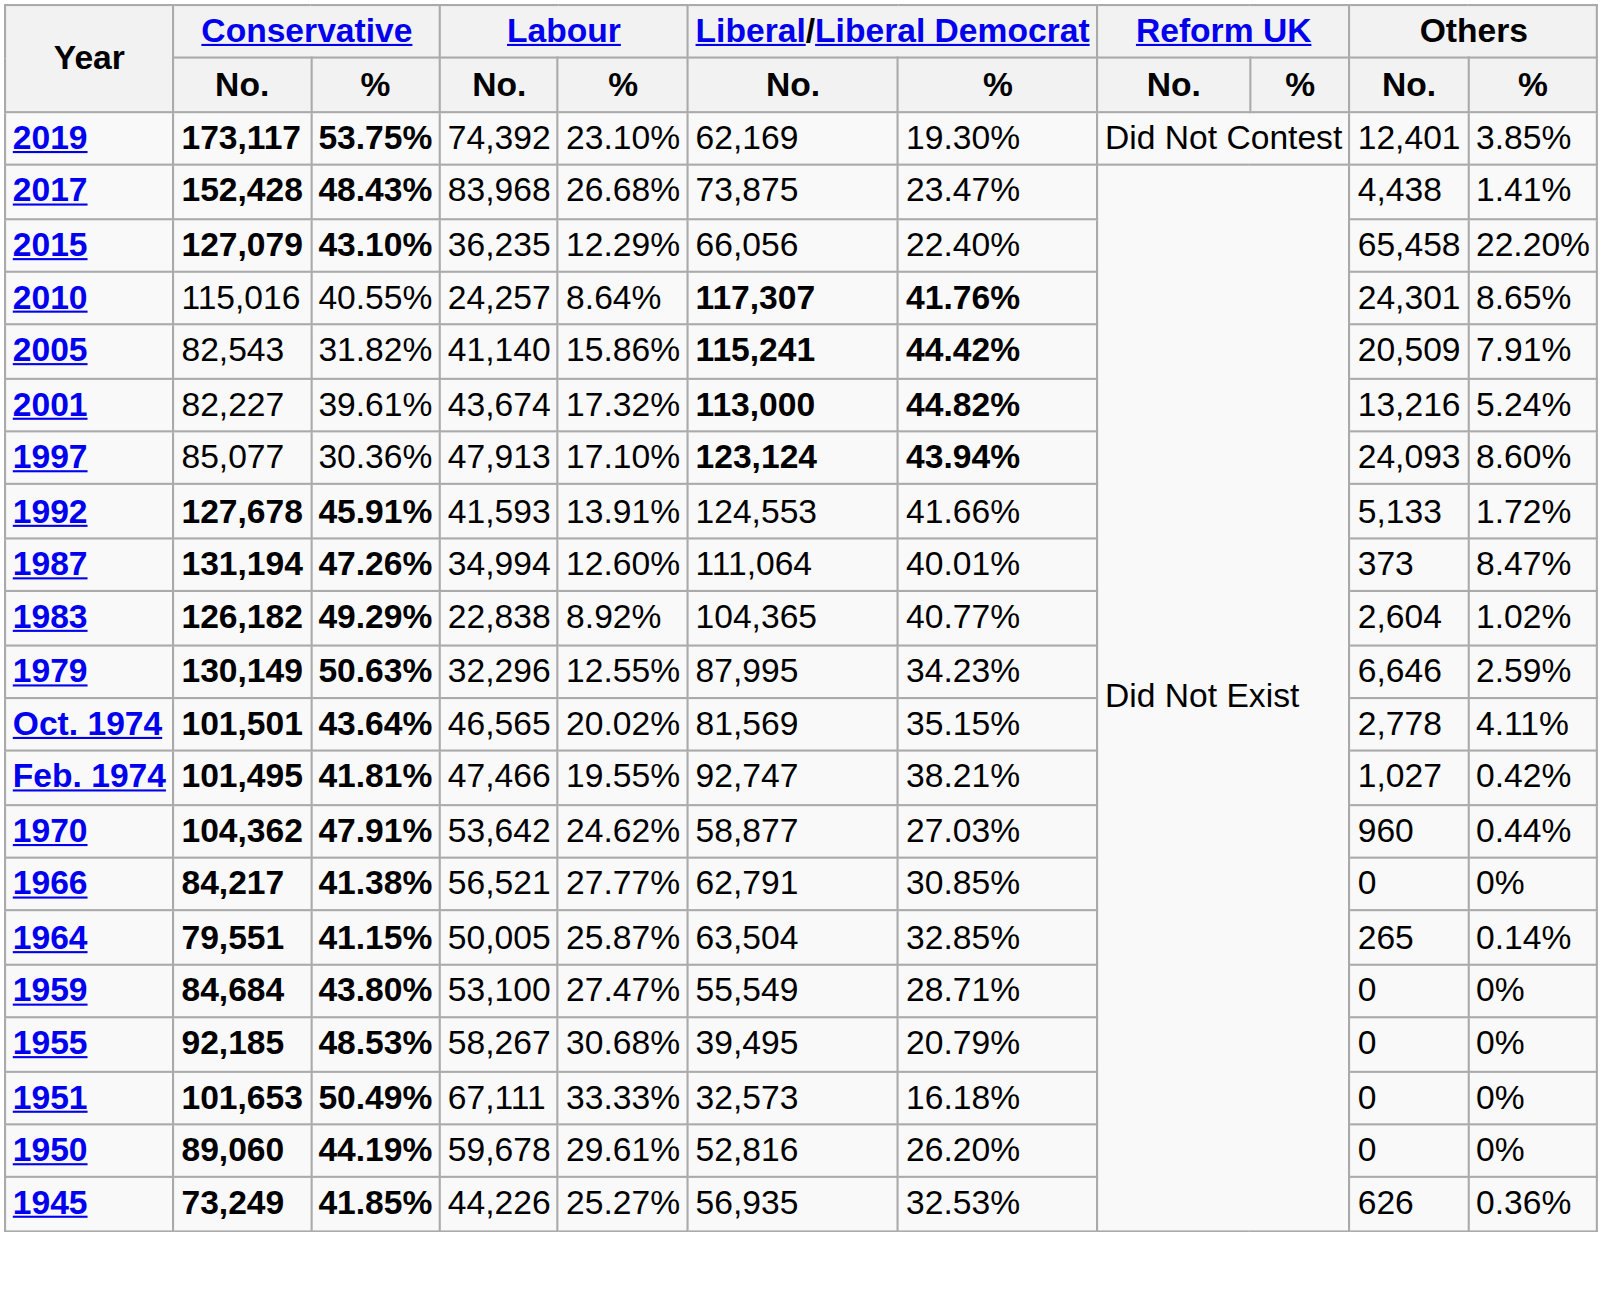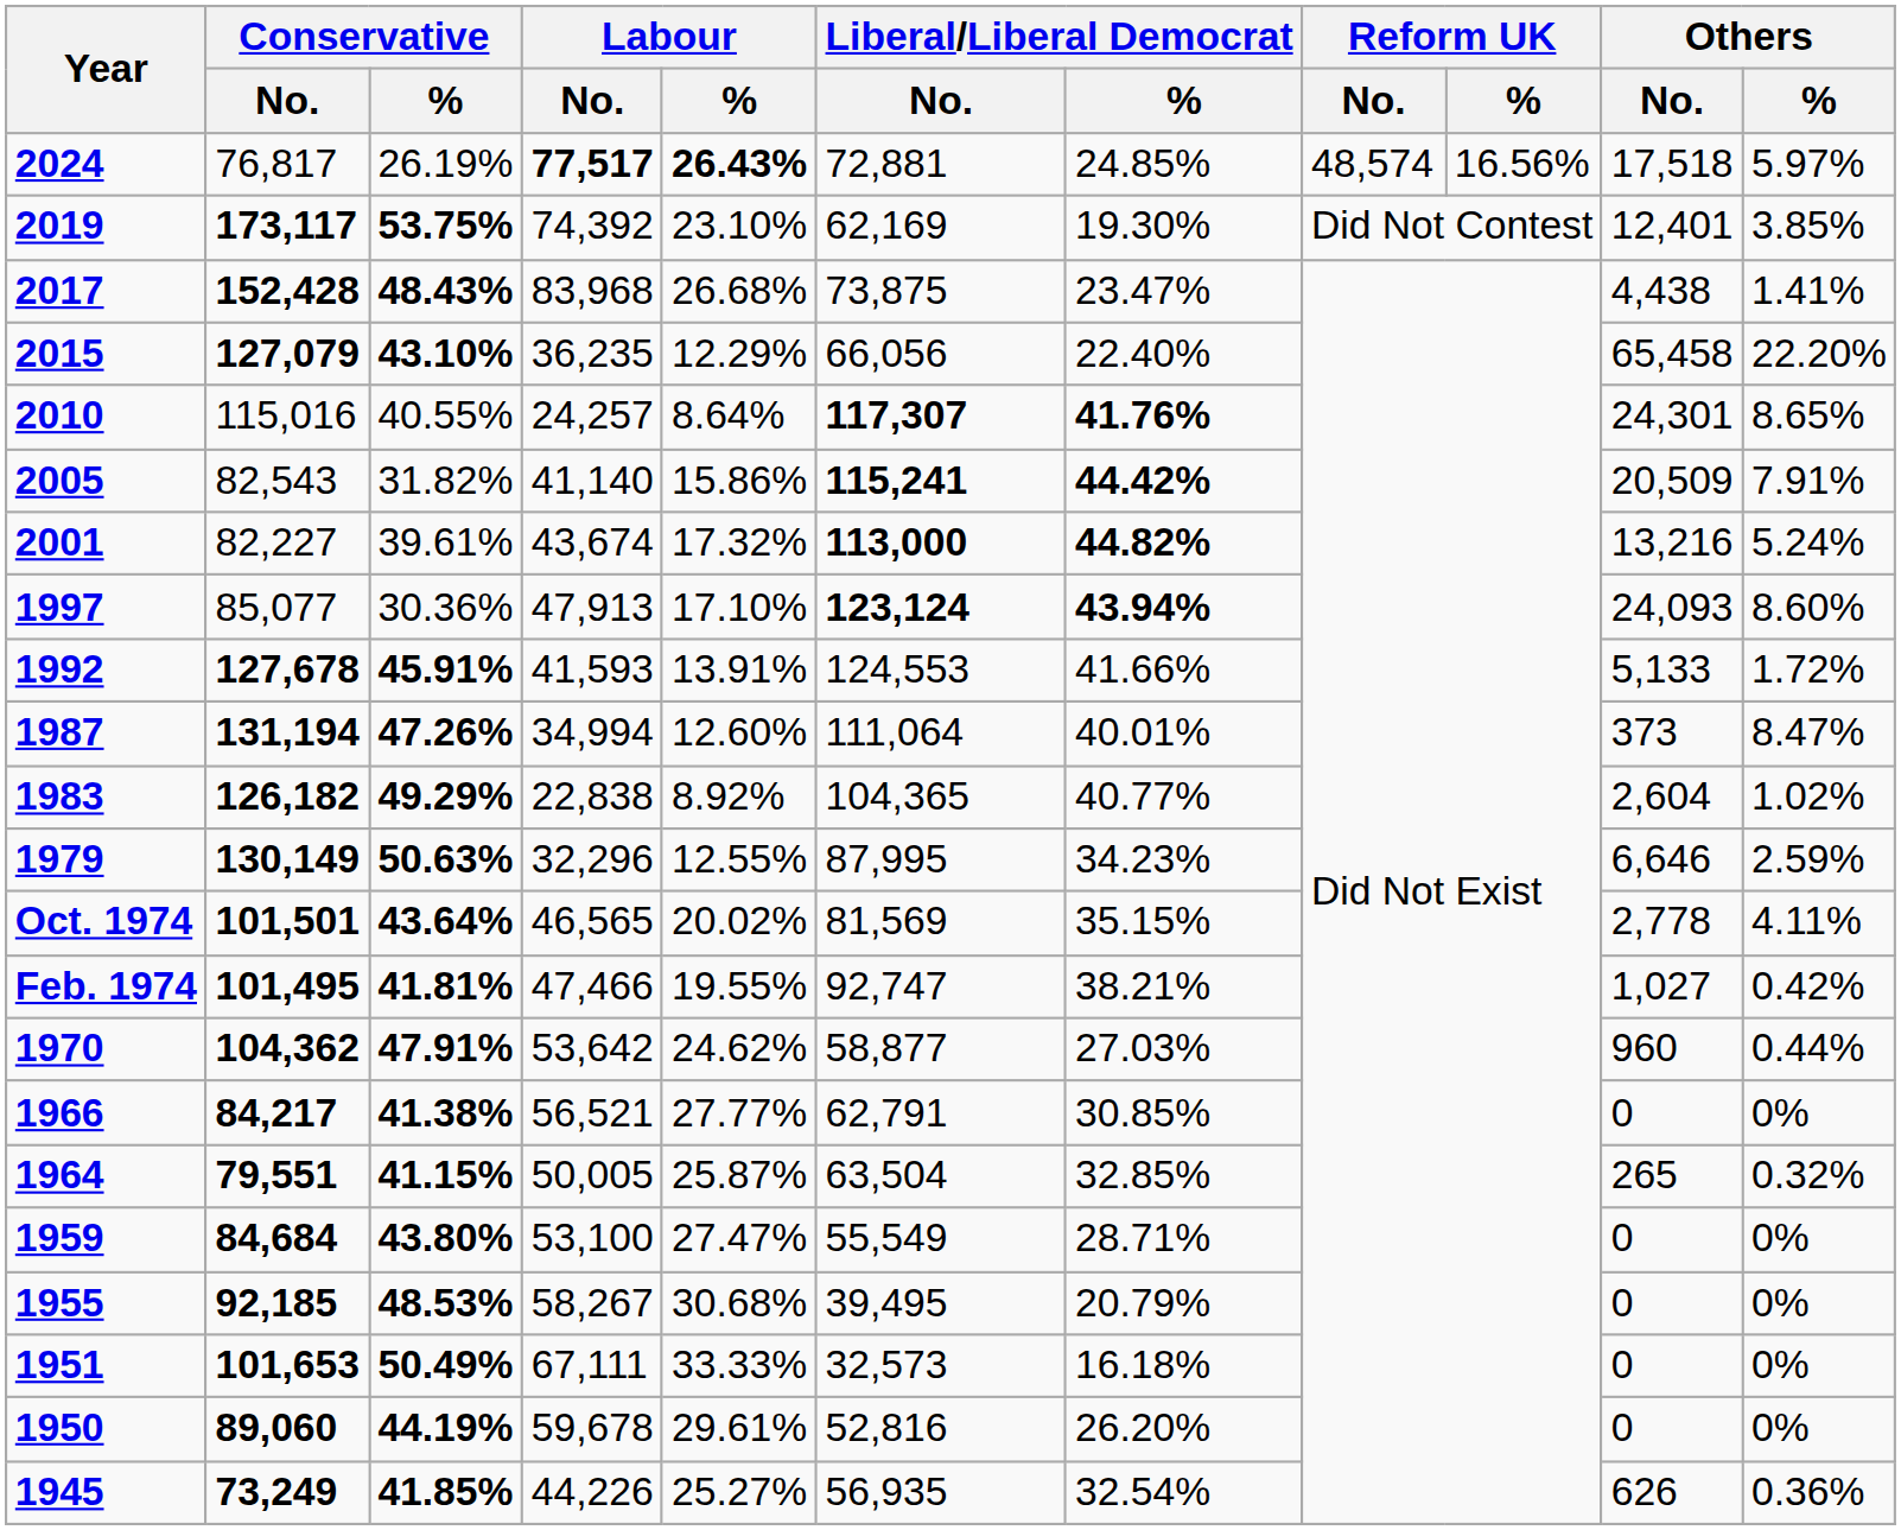+ row: 2024 | 76,817 | 26.19% | 77,517 | 26.43% | 72,881 | 24.85% | 48,574 | 16.56% | 17,518 | 5.97%
1964 | Others / %: 0.14% -> 0.32%
1945 | Liberal/Liberal Democrat / %: 32.53% -> 32.54%
